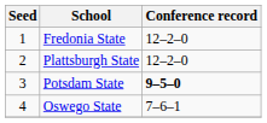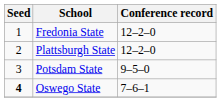Potsdam State | Conference record: bold -> normal
Oswego State | Seed: normal -> bold
